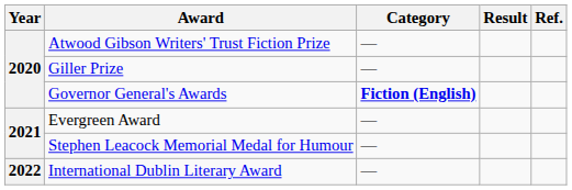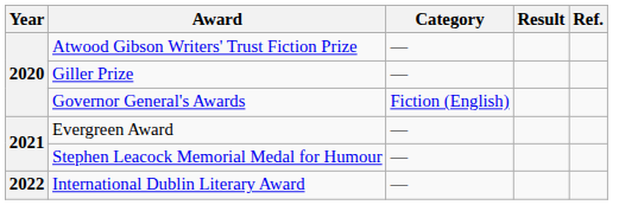Governor General's Awards | Category: bold -> normal
